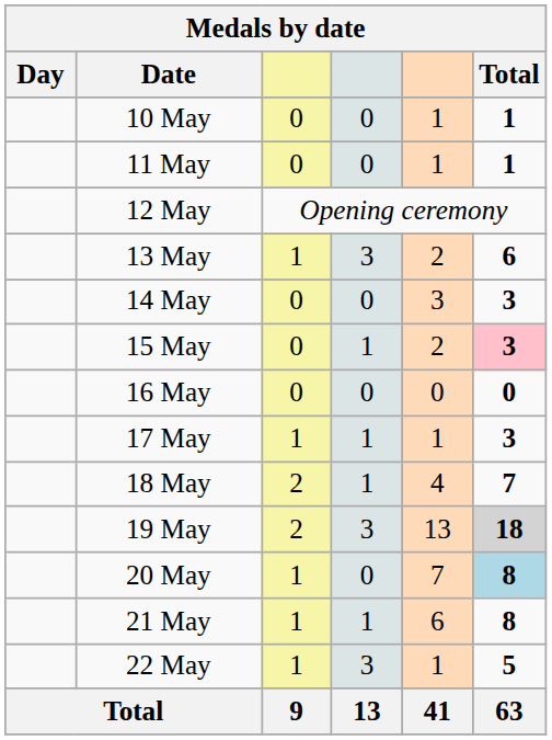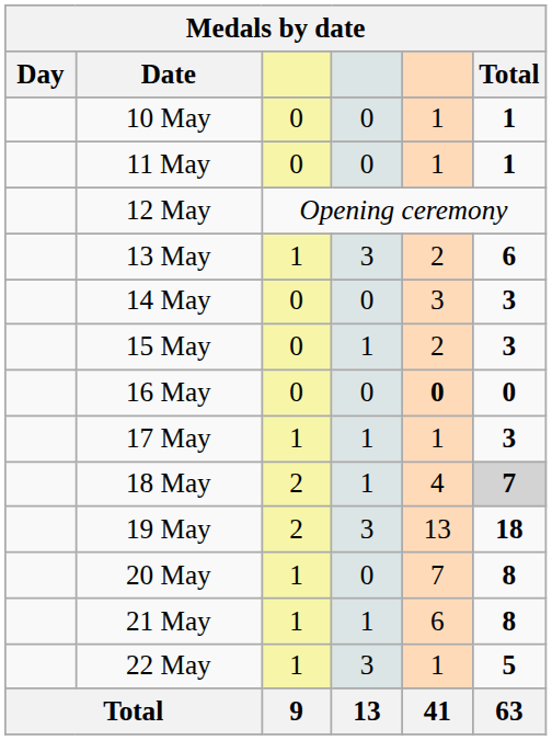15 May | Total: pink background -> no background
16 May | column 5: normal -> bold
18 May | Total: no background -> lightgrey background
19 May | Total: lightgrey background -> no background
20 May | Total: lightblue background -> no background
